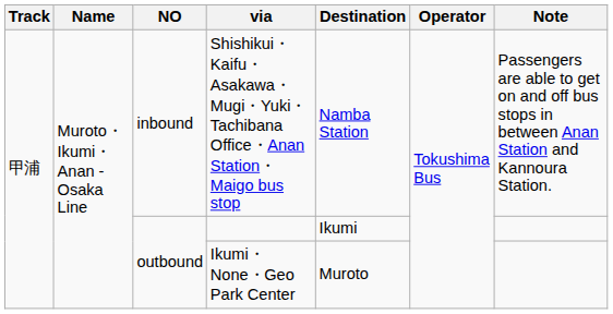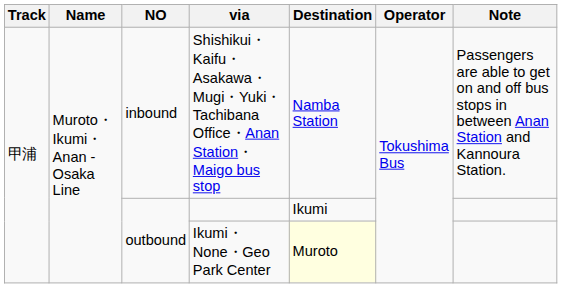Ikumi・None・Geo Park Center | Destination: no background -> lightyellow background
